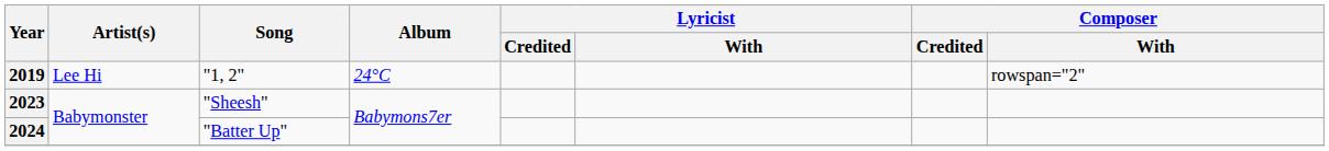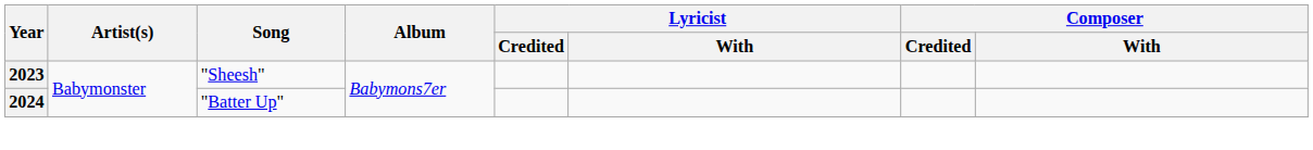- row: 2019 | Lee Hi | "1, 2" | 24°C | rowspan="2"
